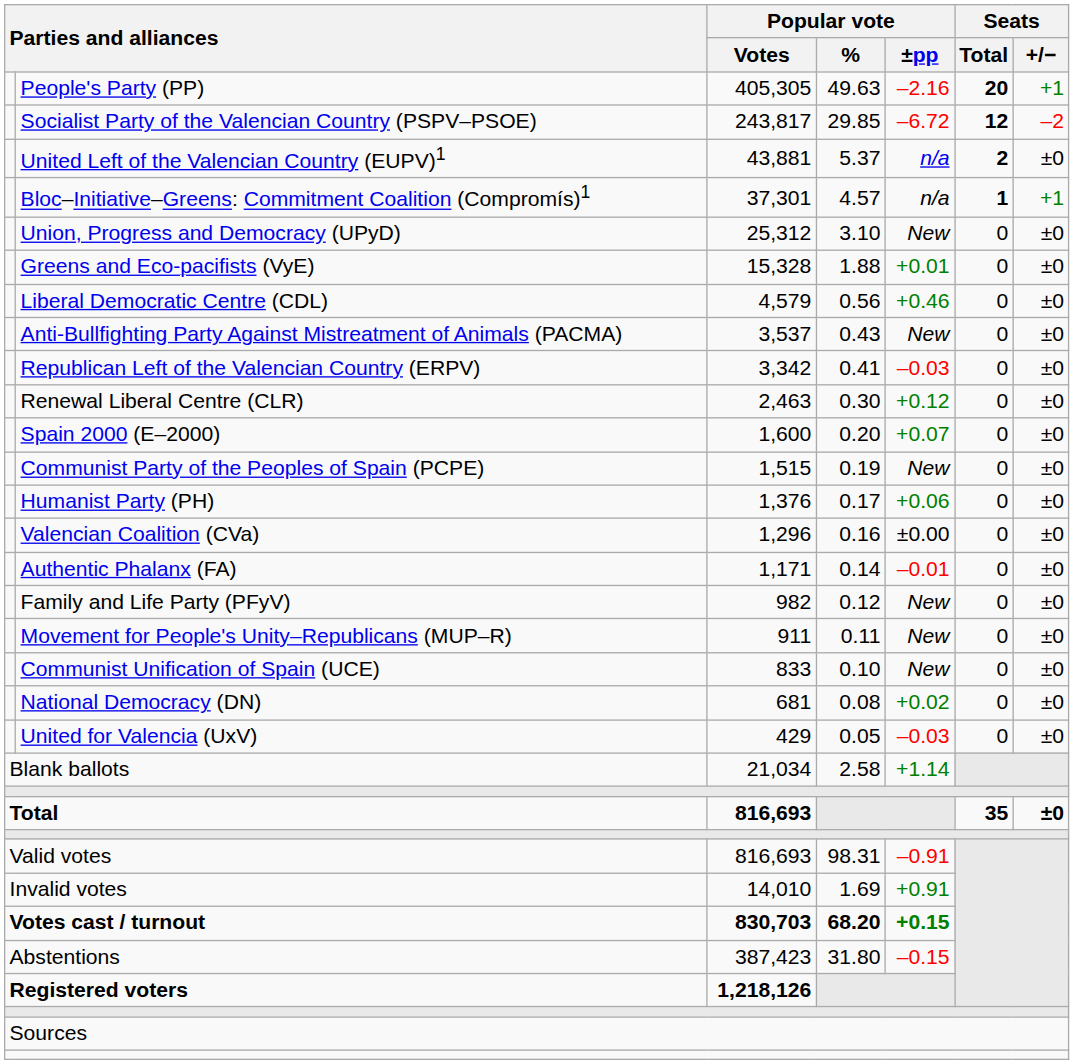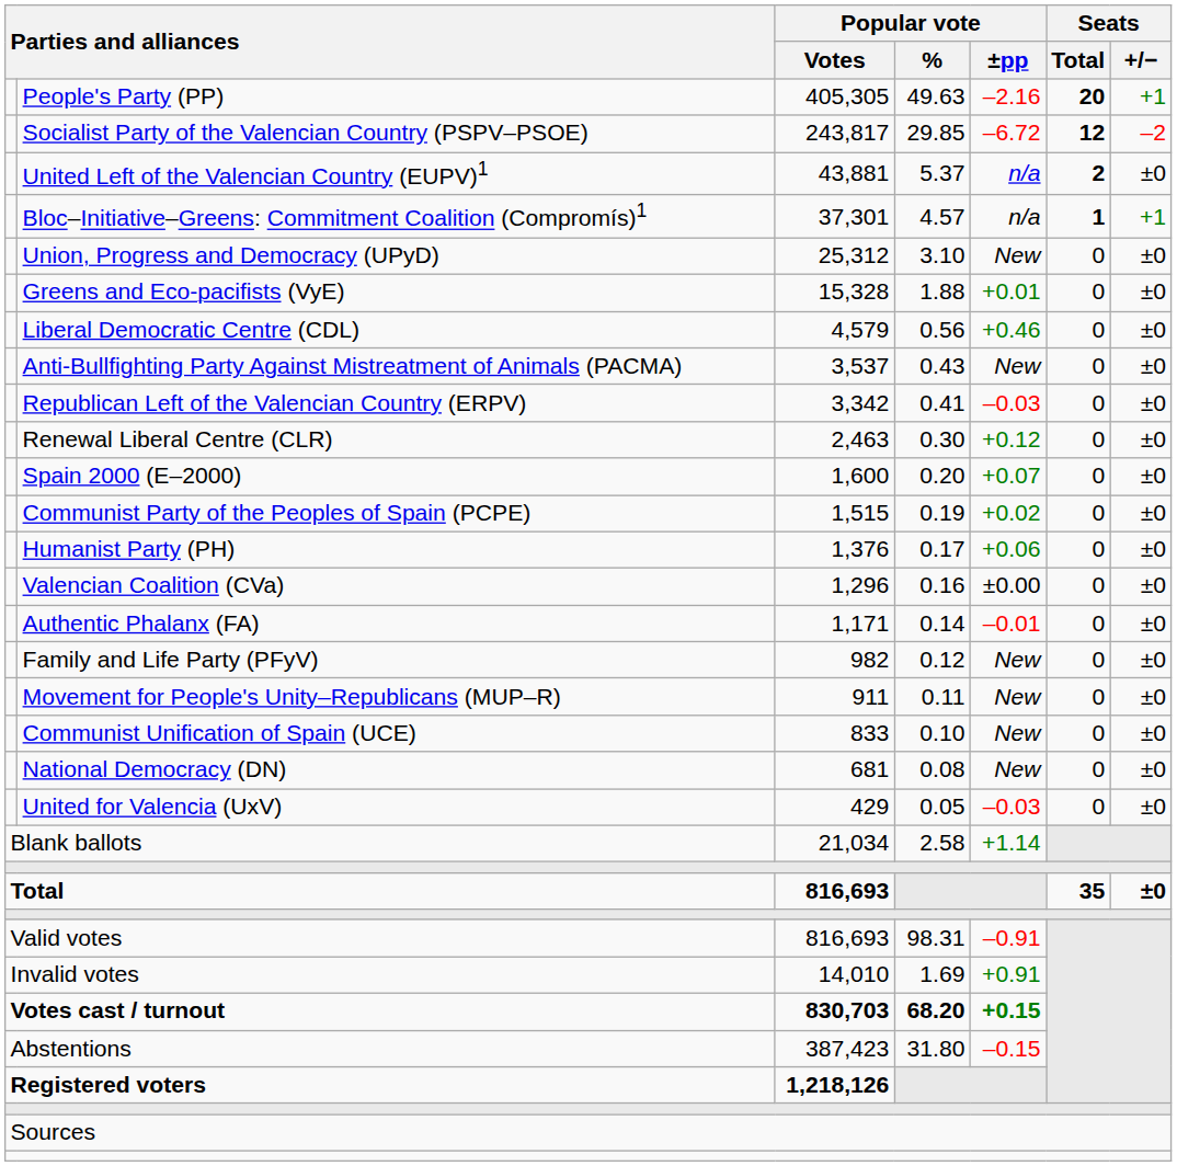Communist Party of the Peoples of Spain (PCPE) | Popular vote / ±pp: New -> +0.02
National Democracy (DN) | Popular vote / ±pp: +0.02 -> New
